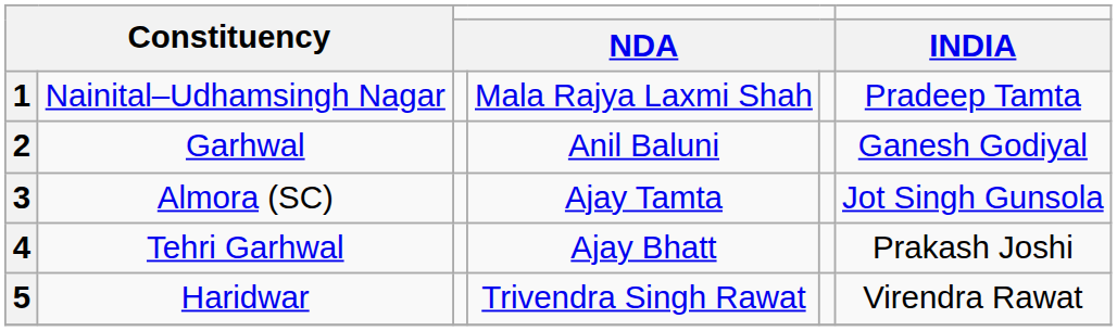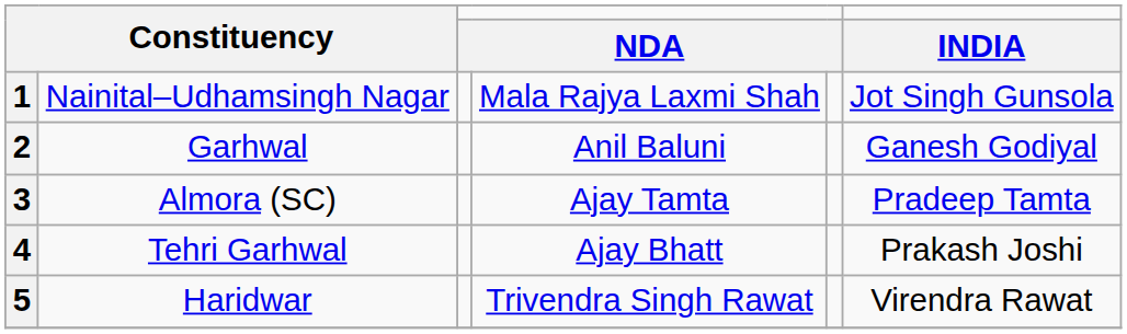1 | column 6: Pradeep Tamta -> Jot Singh Gunsola
3 | column 6: Jot Singh Gunsola -> Pradeep Tamta
